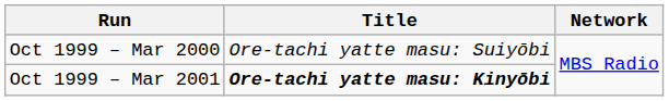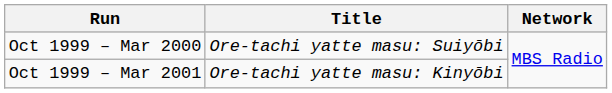Oct 1999 – Mar 2001 | Title: bold -> normal
